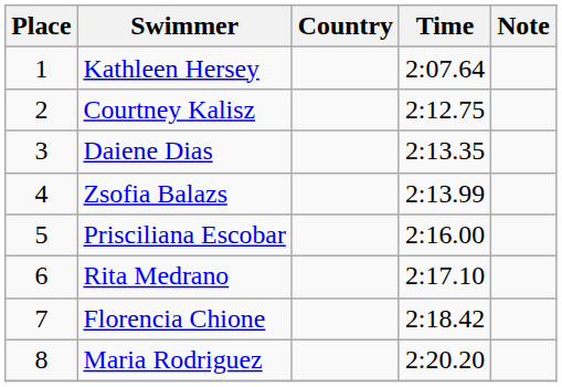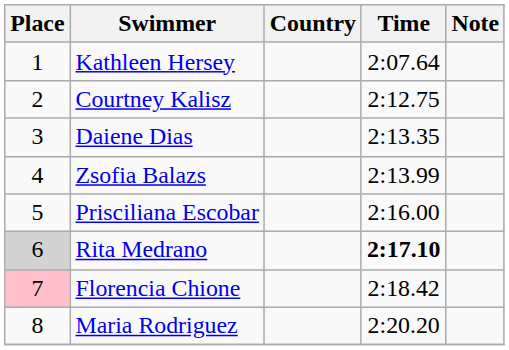Rita Medrano | Place: no background -> lightgrey background
Rita Medrano | Time: normal -> bold
Florencia Chione | Place: no background -> pink background
